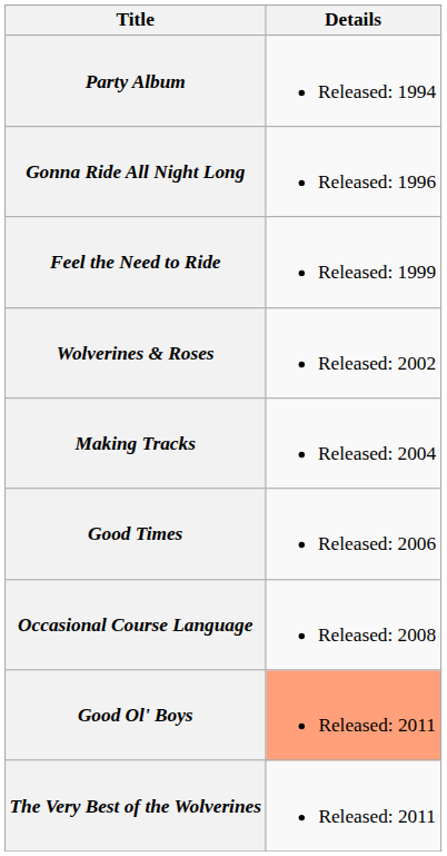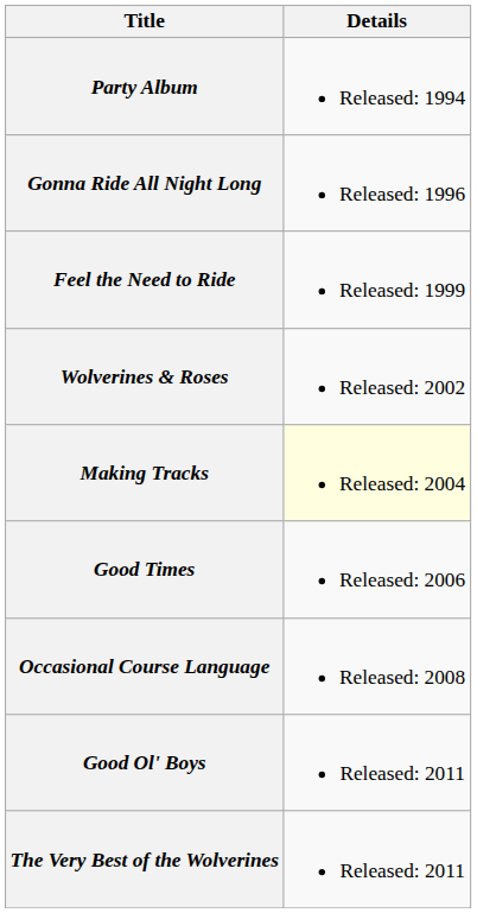Making Tracks | Details: no background -> lightyellow background
Good Ol' Boys | Details: lightsalmon background -> no background
